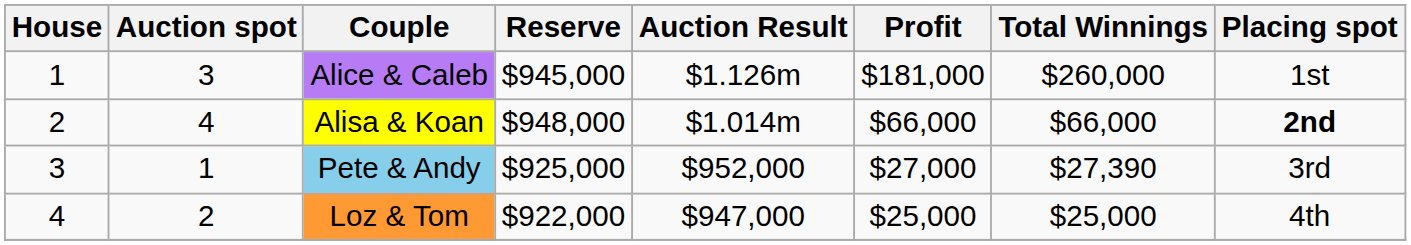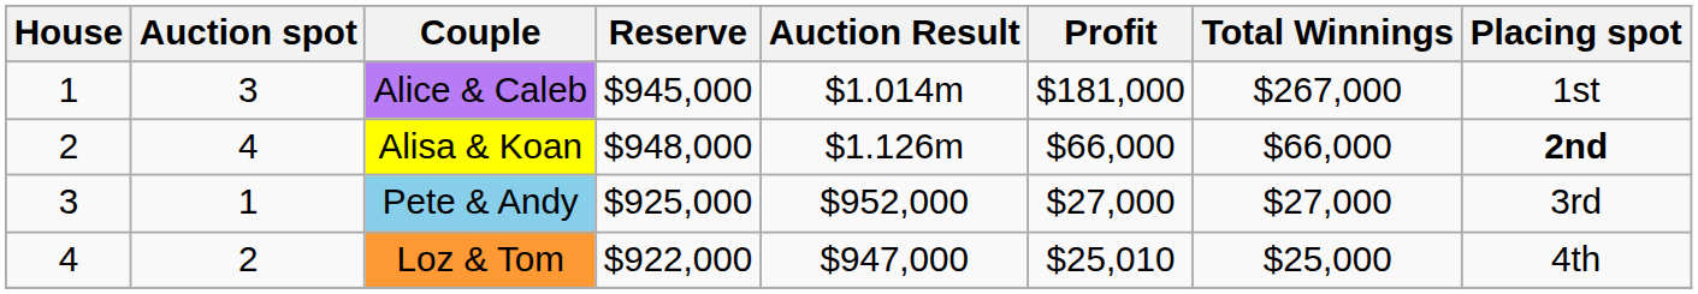Alice & Caleb | Auction Result: $1.126m -> $1.014m
Alice & Caleb | Total Winnings: $260,000 -> $267,000
Alisa & Koan | Auction Result: $1.014m -> $1.126m
Pete & Andy | Total Winnings: $27,390 -> $27,000
Loz & Tom | Profit: $25,000 -> $25,010
